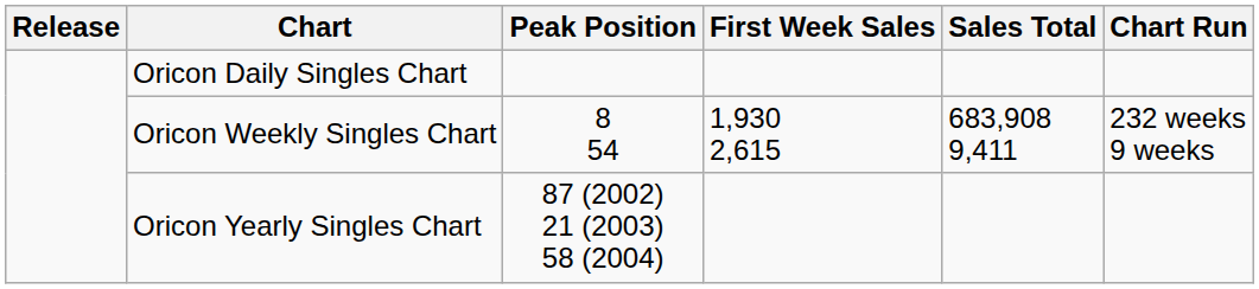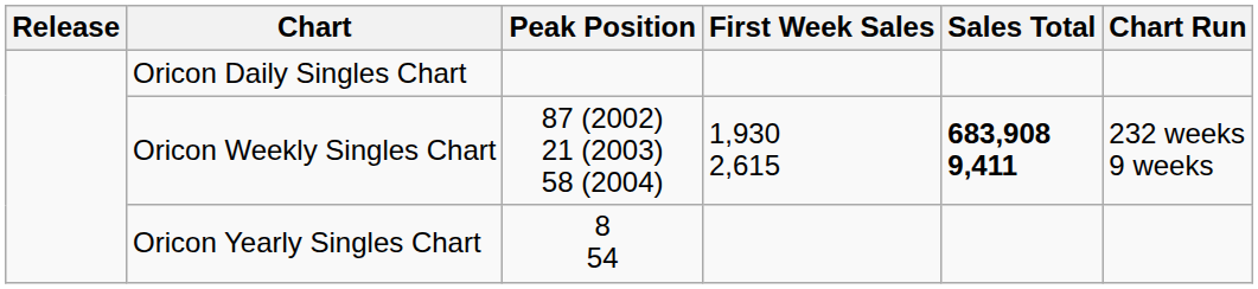Oricon Weekly Singles Chart | Peak Position: 8 54 -> 87 (2002) 21 (2003) 58 (2004)
Oricon Weekly Singles Chart | Sales Total: normal -> bold
Oricon Yearly Singles Chart | Peak Position: 87 (2002) 21 (2003) 58 (2004) -> 8 54
